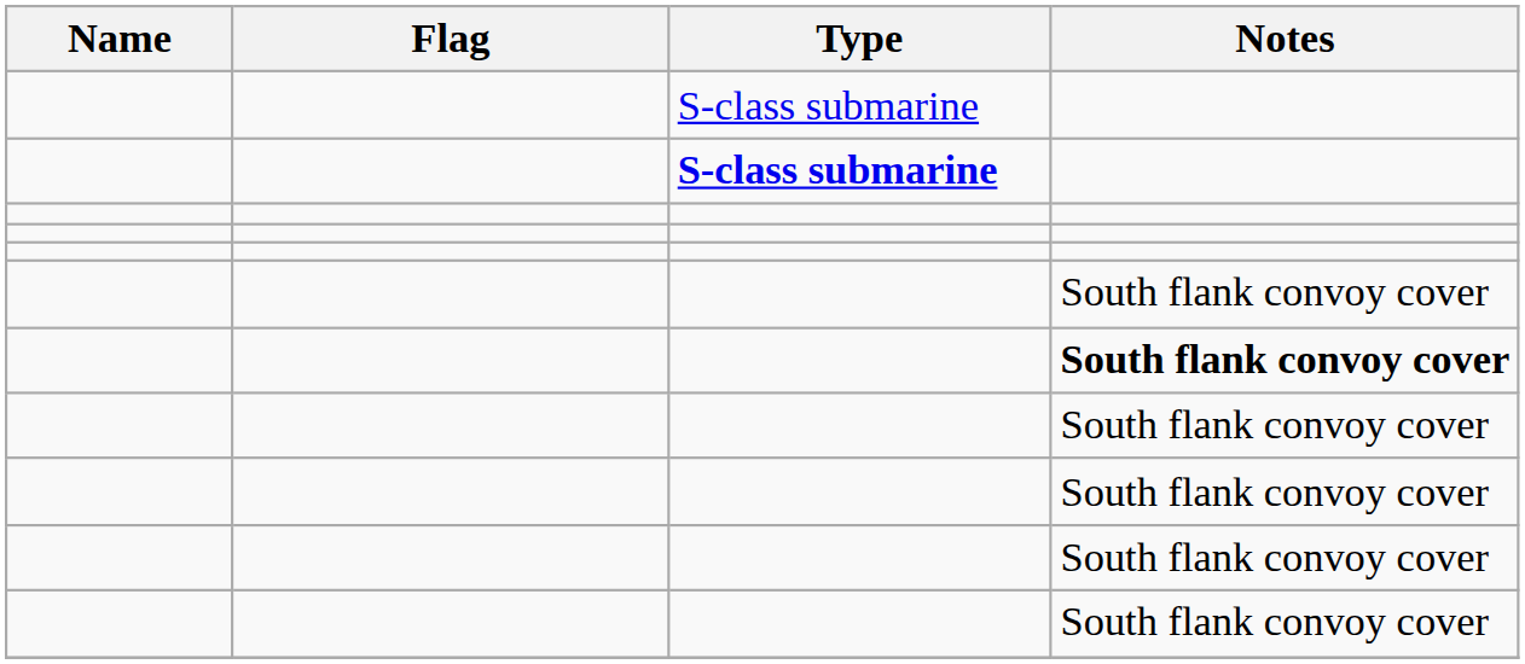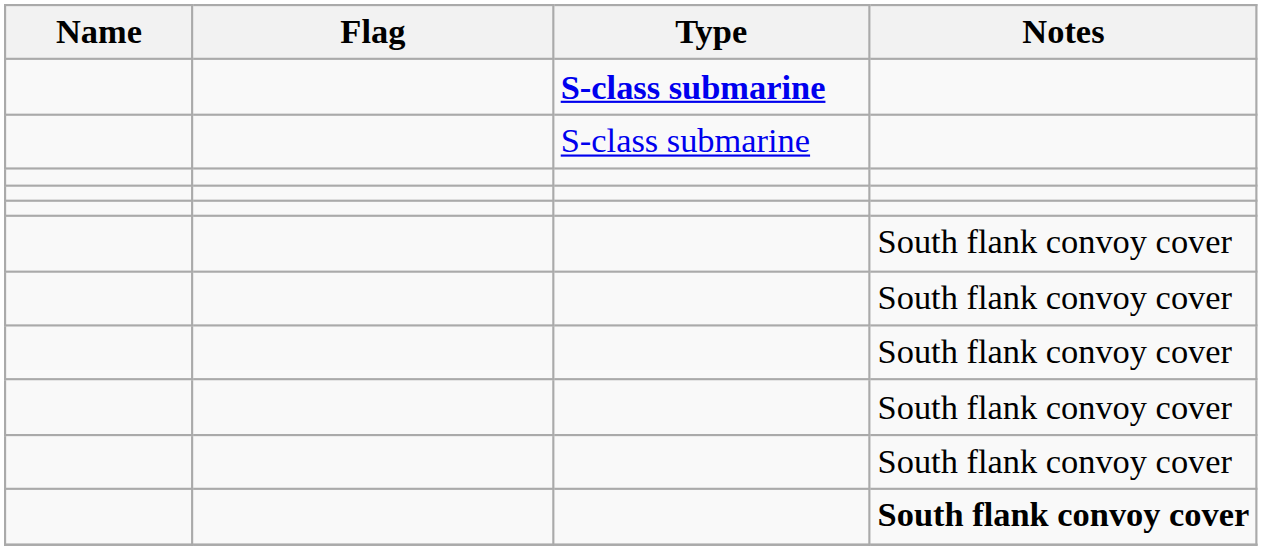row 2 | Type: normal -> bold
row 3 | Type: bold -> normal
row 8 | Notes: bold -> normal
row 12 | Notes: normal -> bold
